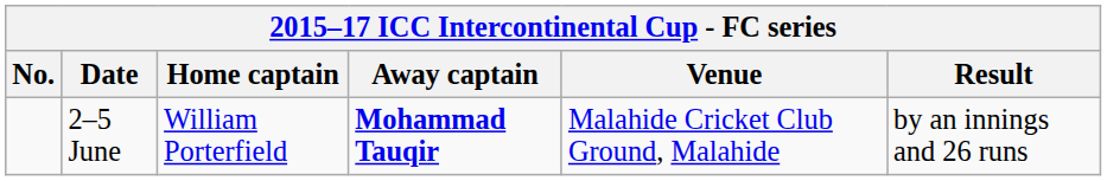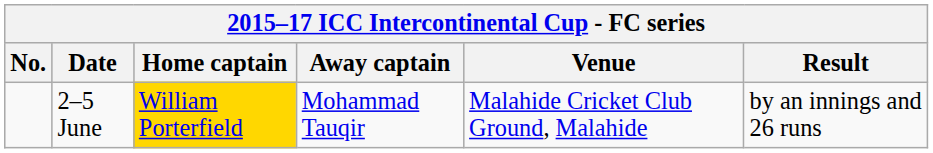2–5 June | Home captain: no background -> gold background
2–5 June | Away captain: bold -> normal
